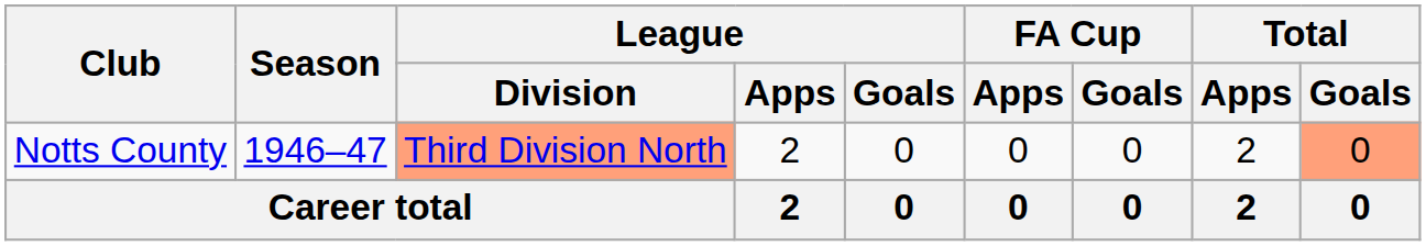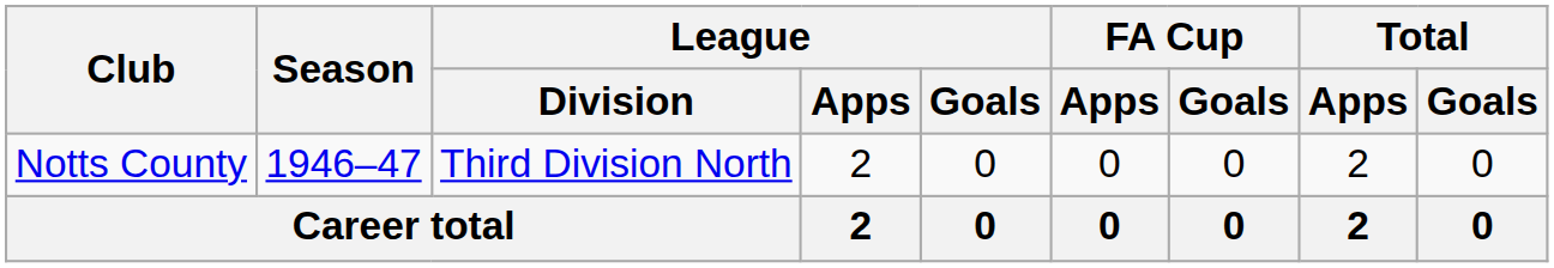Notts County | League / Division: lightsalmon background -> no background
Notts County | Total / Goals: lightsalmon background -> no background
